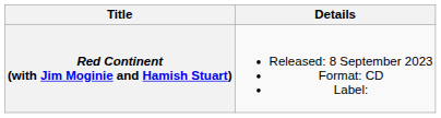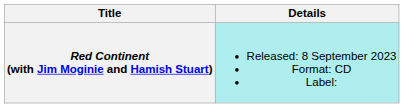Red Continent (with Jim Moginie and Hamish Stuart) | Details: no background -> paleturquoise background
